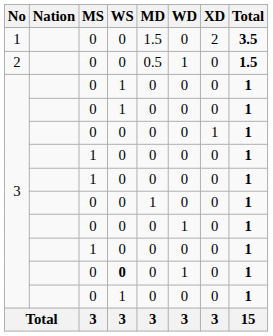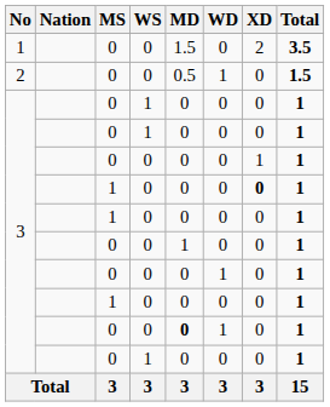row 7 | XD: normal -> bold
row 12 | WS: bold -> normal
row 12 | MD: normal -> bold
